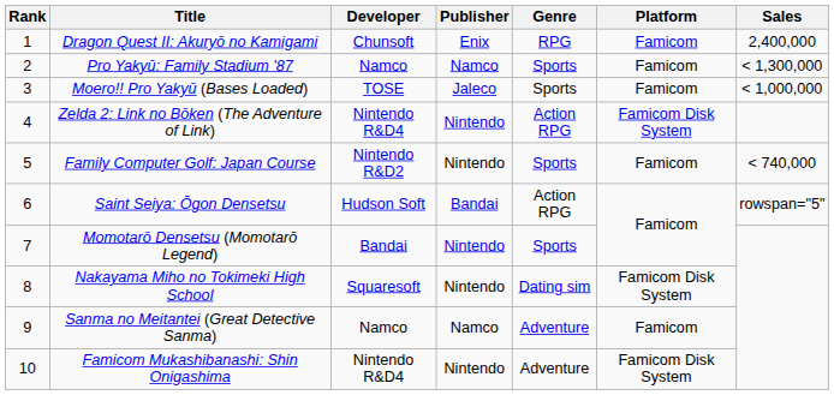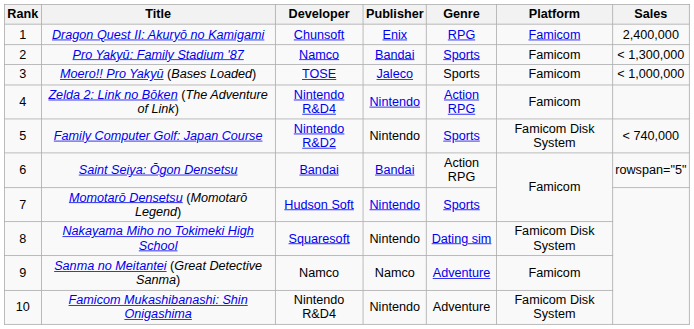Pro Yakyū: Family Stadium '87 | Publisher: Namco -> Bandai
Zelda 2: Link no Bōken (The Adventure of Link) | Platform: Famicom Disk System -> Famicom
Family Computer Golf: Japan Course | Platform: Famicom -> Famicom Disk System
Saint Seiya: Ōgon Densetsu | Developer: Hudson Soft -> Bandai
Momotarō Densetsu (Momotarō Legend) | Developer: Bandai -> Hudson Soft
